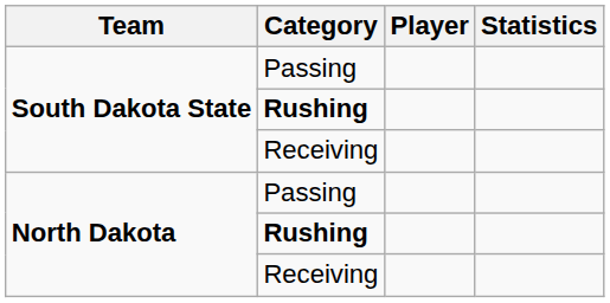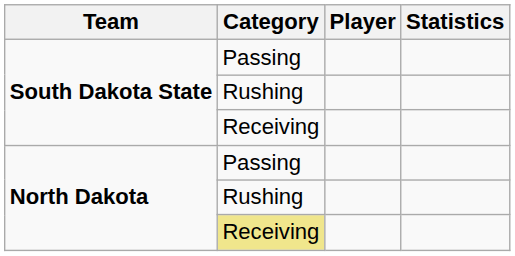South Dakota State / Rushing | Category: bold -> normal
North Dakota / Rushing | Category: bold -> normal
North Dakota / Receiving | Category: no background -> khaki background
